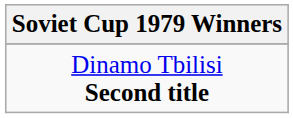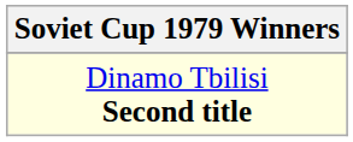row 2 | column 1: no background -> lightyellow background
